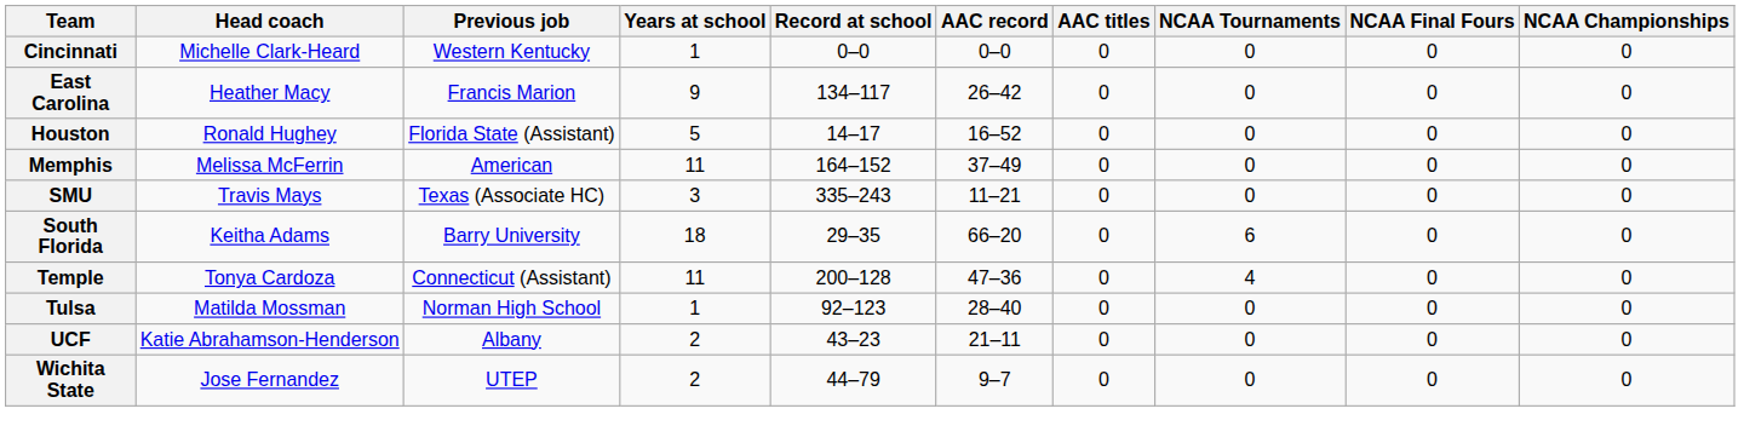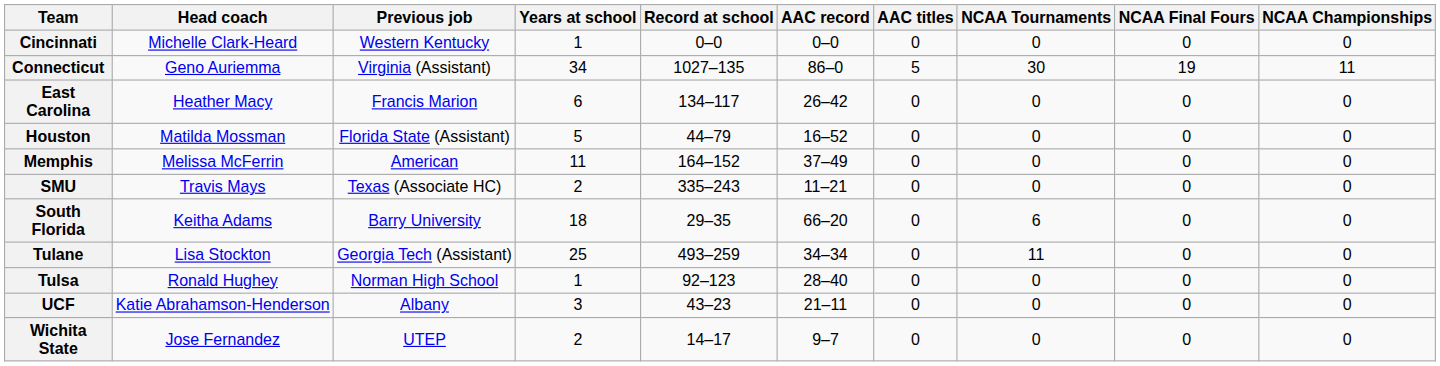+ row: Connecticut | Geno Auriemma | Virginia (Assistant) | 34 | 1027–135 | 86–0 | 5 | 30 | 19 | 11
East Carolina | Years at school: 9 -> 6
Houston | Head coach: Ronald Hughey -> Matilda Mossman
Houston | Record at school: 14–17 -> 44–79
SMU | Years at school: 3 -> 2
- row: Temple | Tonya Cardoza | Connecticut (Assistant) | 11 | 200–128 | 47–36 | 0 | 4 | 0 | 0
+ row: Tulane | Lisa Stockton | Georgia Tech (Assistant) | 25 | 493–259 | 34–34 | 0 | 11 | 0 | 0
Tulsa | Head coach: Matilda Mossman -> Ronald Hughey
UCF | Years at school: 2 -> 3
Wichita State | Record at school: 44–79 -> 14–17
